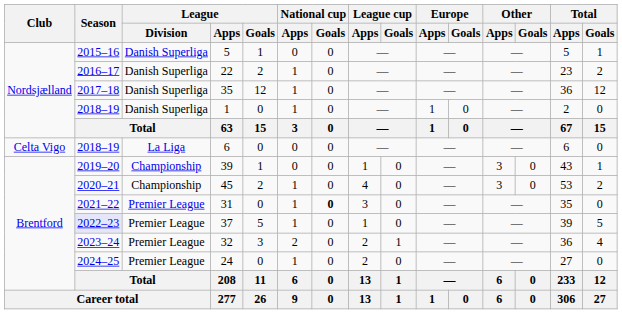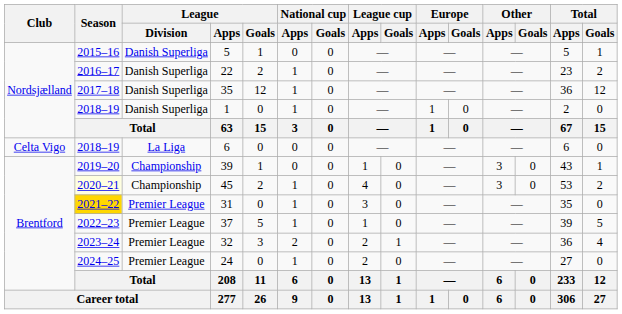45 | Season: no background -> lightyellow background
31 | Season: no background -> gold background
31 | National cup / Goals: bold -> normal
37 | Season: lavender background -> no background
